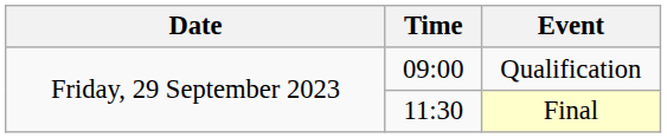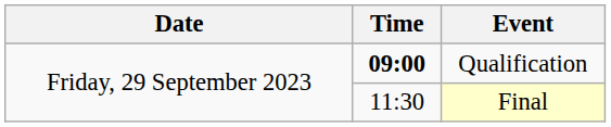Qualification | Time: normal -> bold
